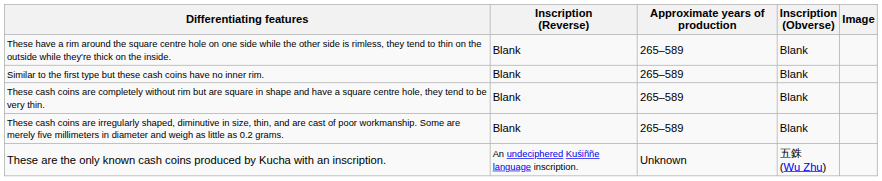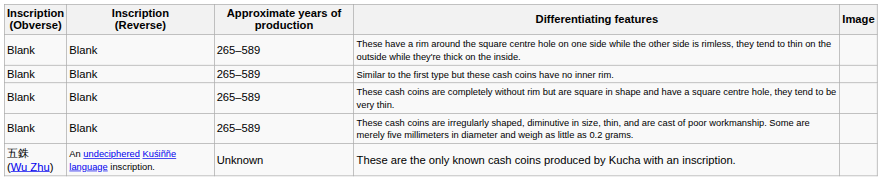columns swapped: Inscription (Obverse) <-> Differentiating features
